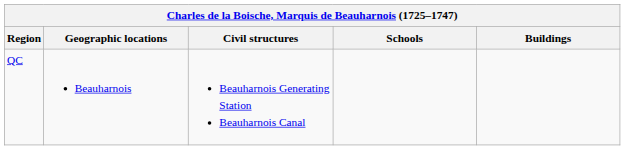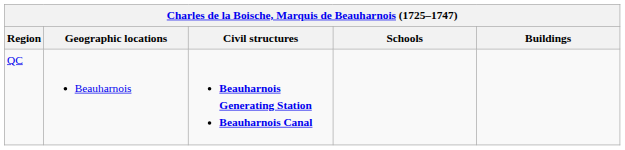QC | Civil structures: normal -> bold
